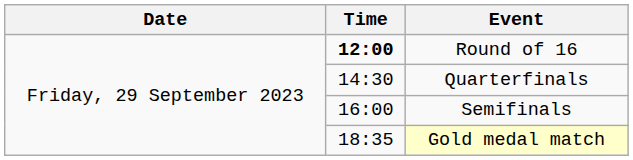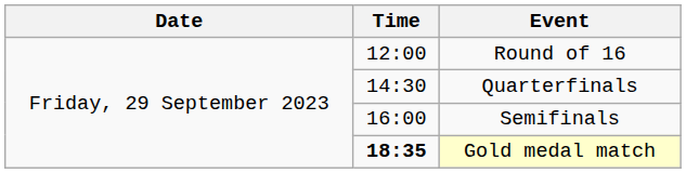Round of 16 | Time: bold -> normal
Gold medal match | Time: normal -> bold
